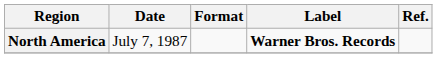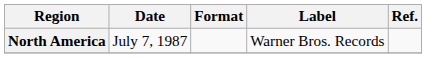North America | Label: bold -> normal
